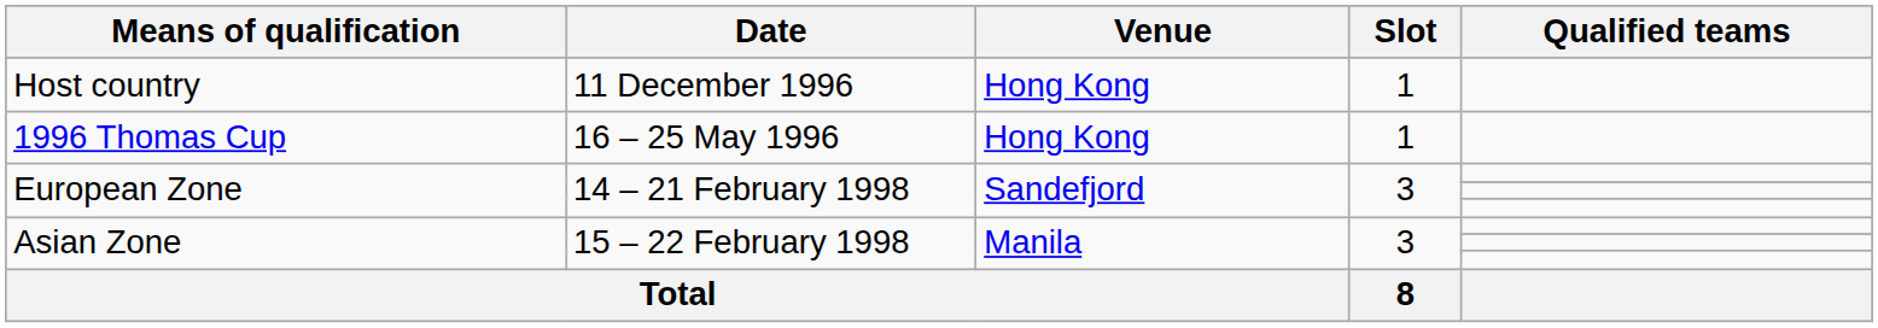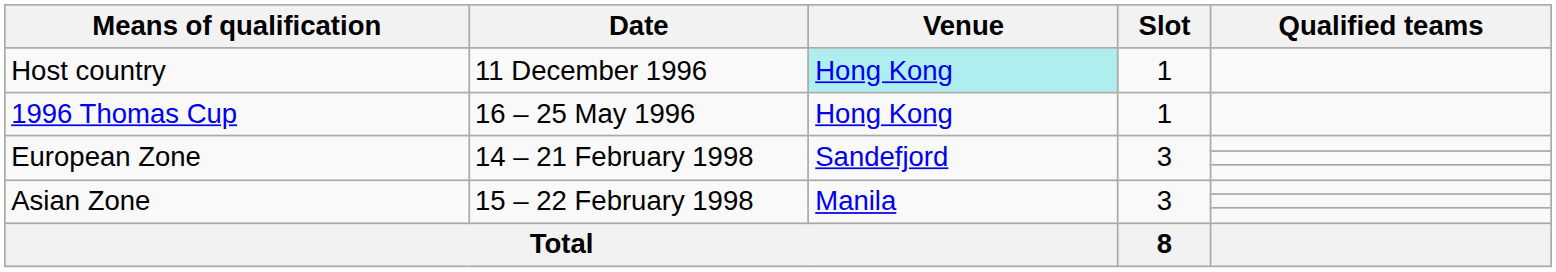Host country | Venue: no background -> paleturquoise background
